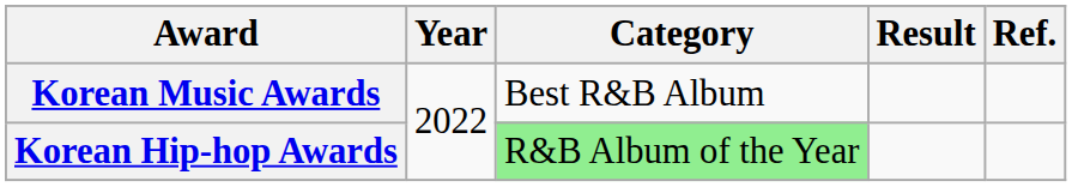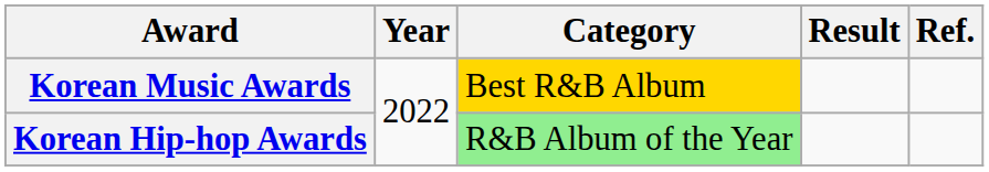Korean Music Awards | Category: no background -> gold background
